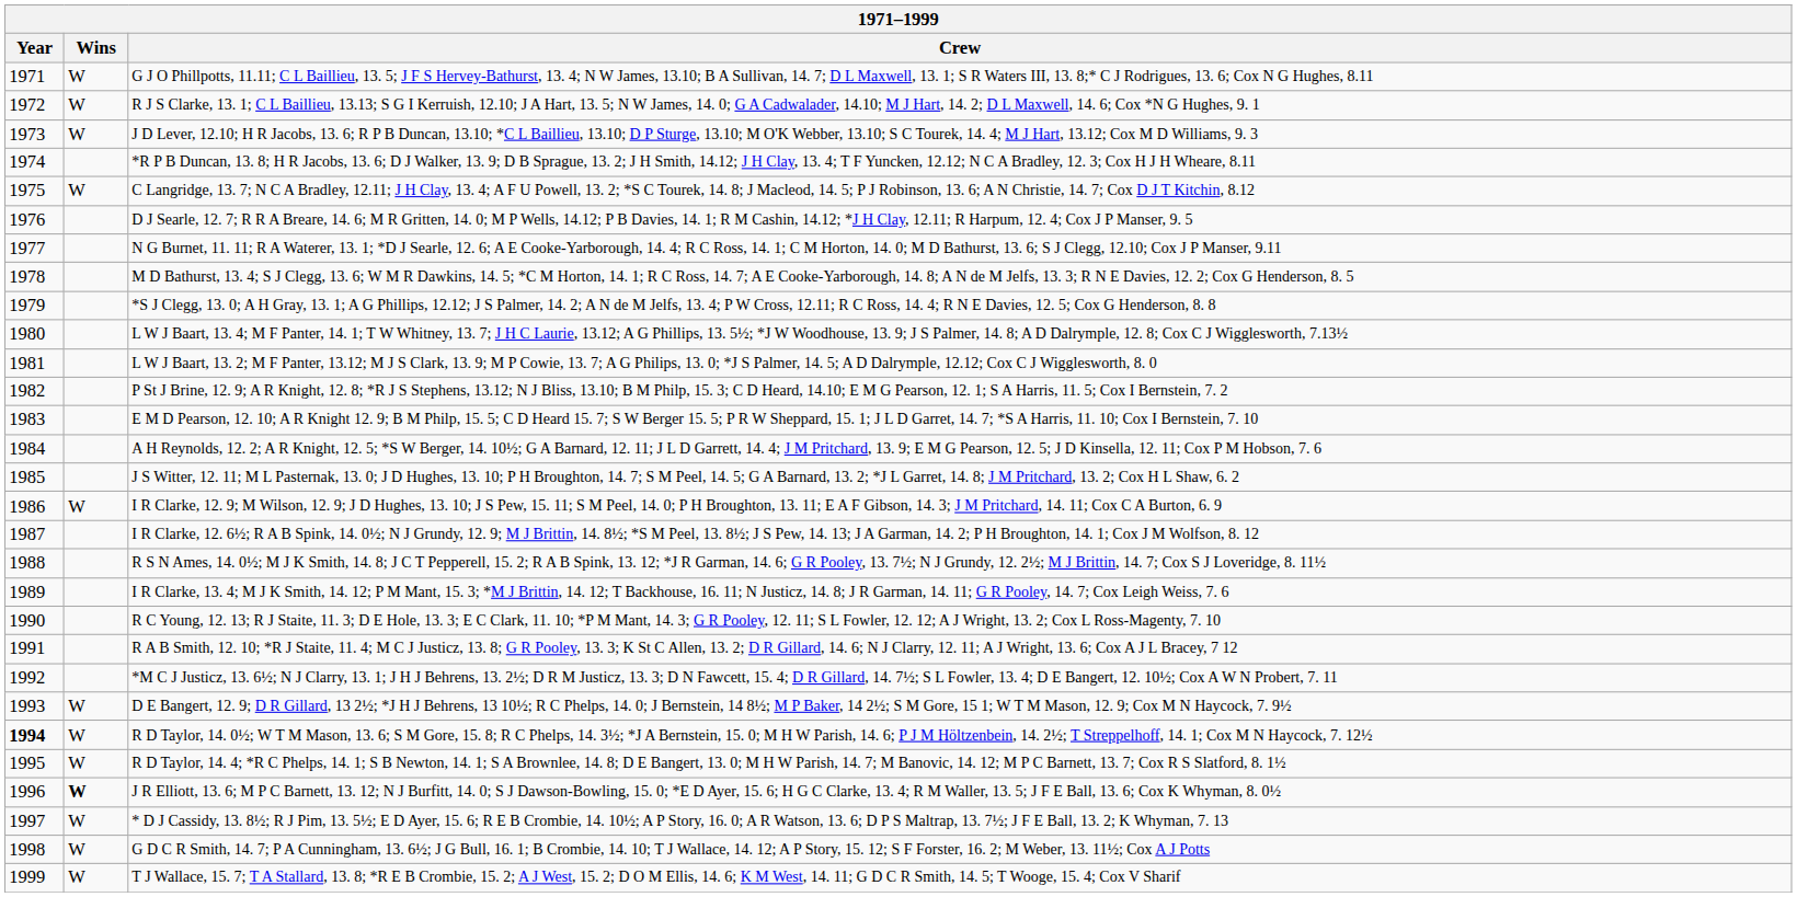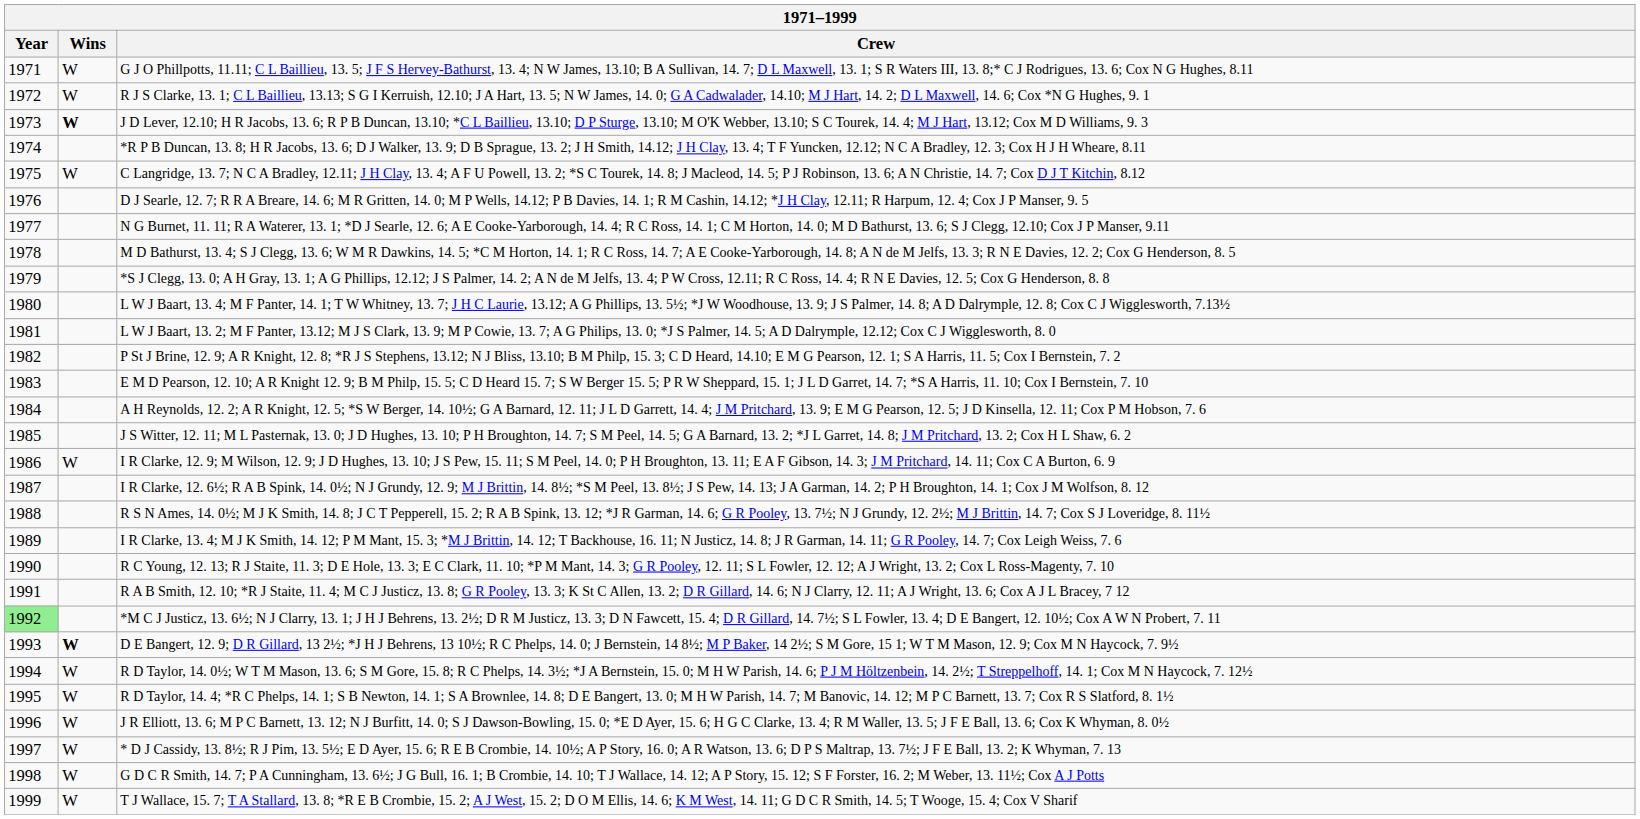row 5 | Wins: normal -> bold
row 24 | Year: no background -> lightgreen background
row 25 | Wins: normal -> bold
row 26 | Year: bold -> normal
row 28 | Wins: bold -> normal
